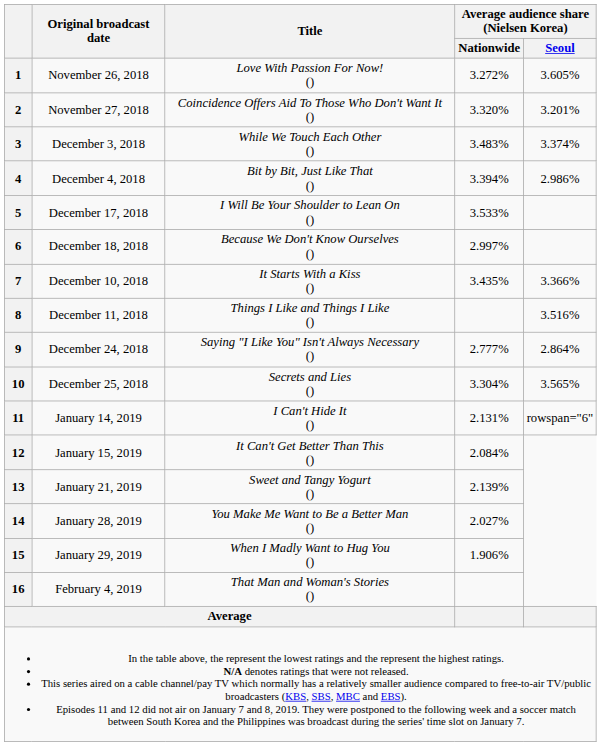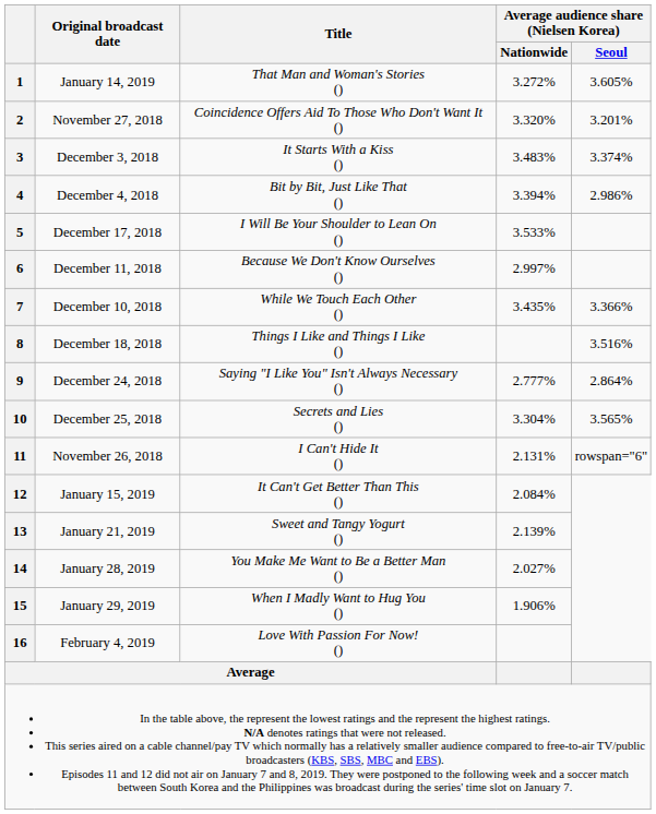1 | Original broadcast date: November 26, 2018 -> January 14, 2019
1 | Title: Love With Passion For Now! () -> That Man and Woman's Stories ()
3 | Title: While We Touch Each Other () -> It Starts With a Kiss ()
6 | Original broadcast date: December 18, 2018 -> December 11, 2018
7 | Title: It Starts With a Kiss () -> While We Touch Each Other ()
8 | Original broadcast date: December 11, 2018 -> December 18, 2018
11 | Original broadcast date: January 14, 2019 -> November 26, 2018
16 | Title: That Man and Woman's Stories () -> Love With Passion For Now! ()
